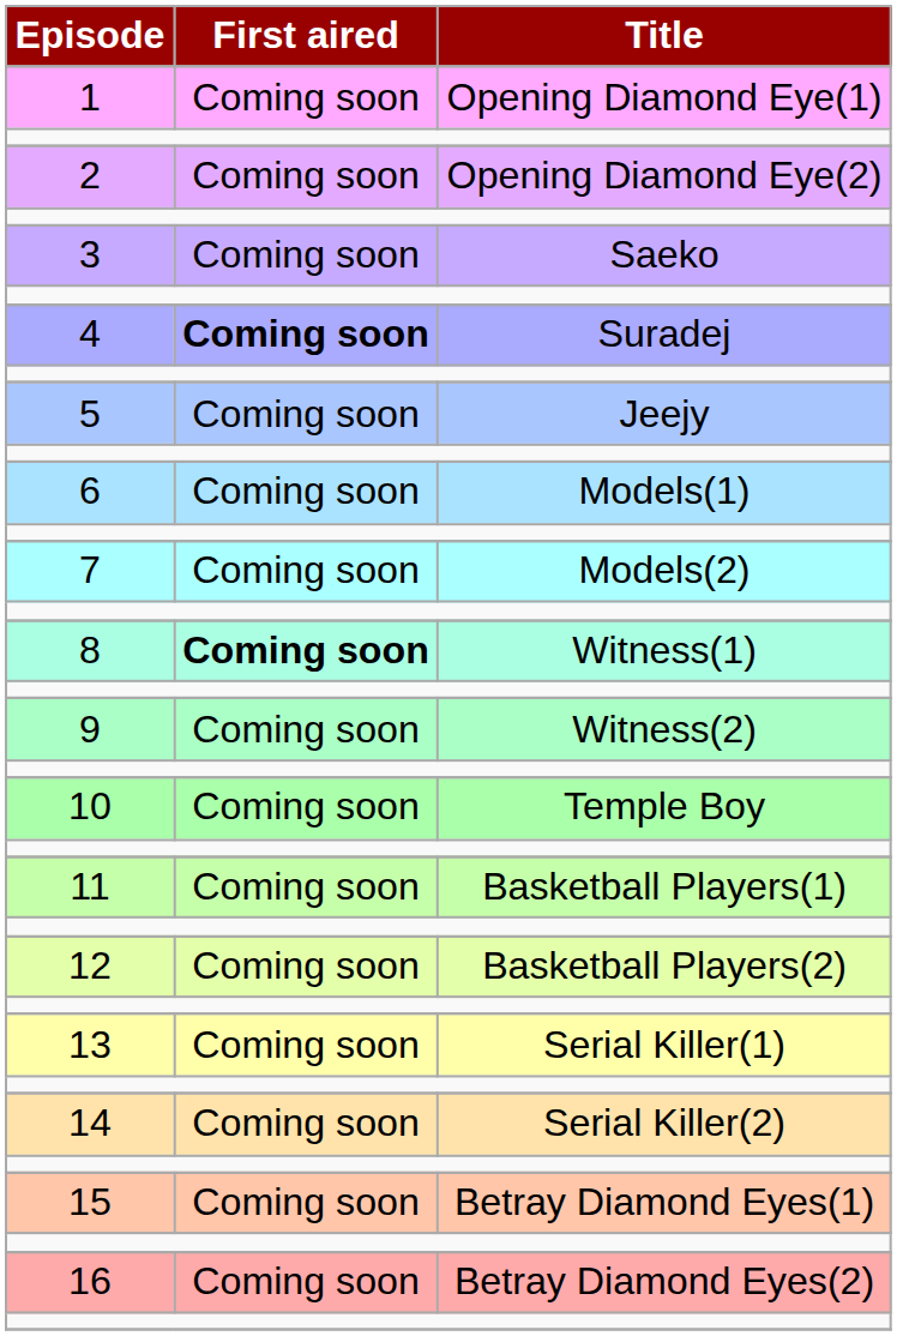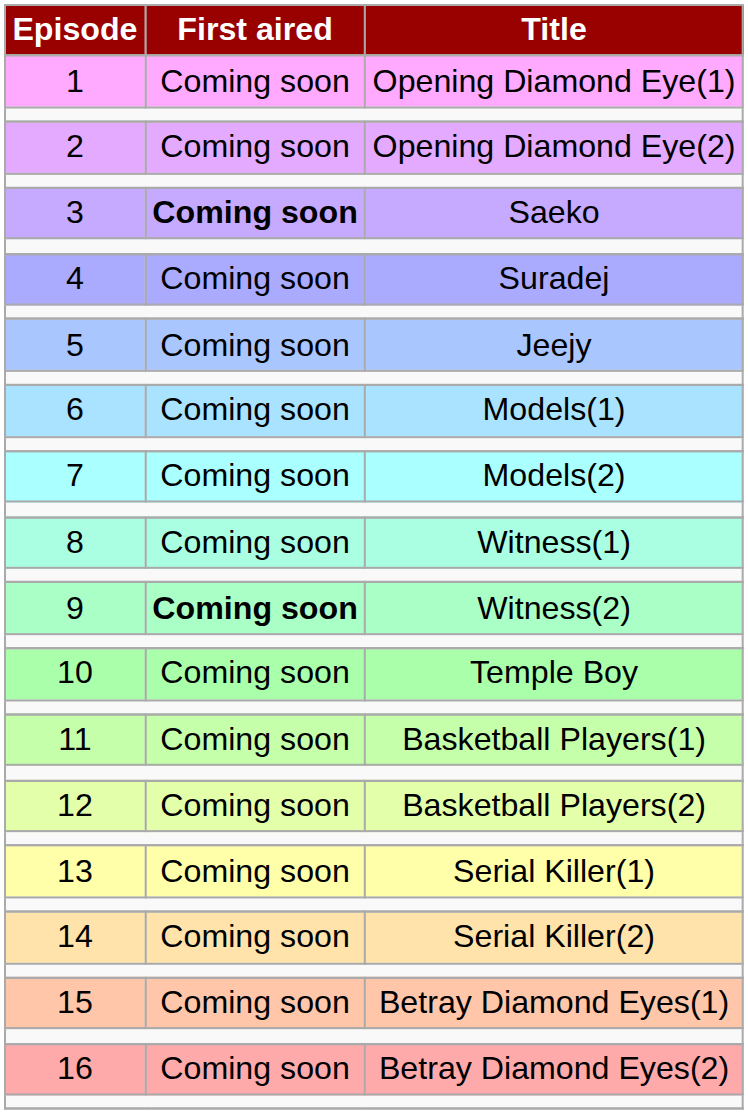3 | First aired: normal -> bold
4 | First aired: bold -> normal
8 | First aired: bold -> normal
9 | First aired: normal -> bold
